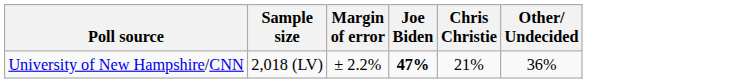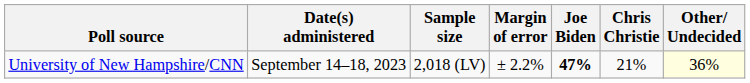+ column: Date(s) administered | September 14–18, 2023
University of New Hampshire/CNN | Other/ Undecided: no background -> lightyellow background
